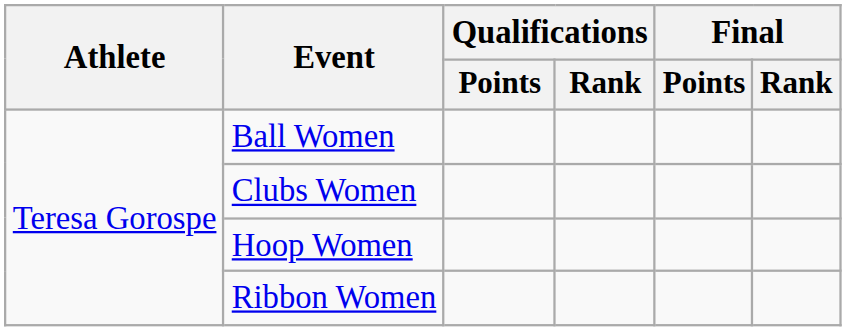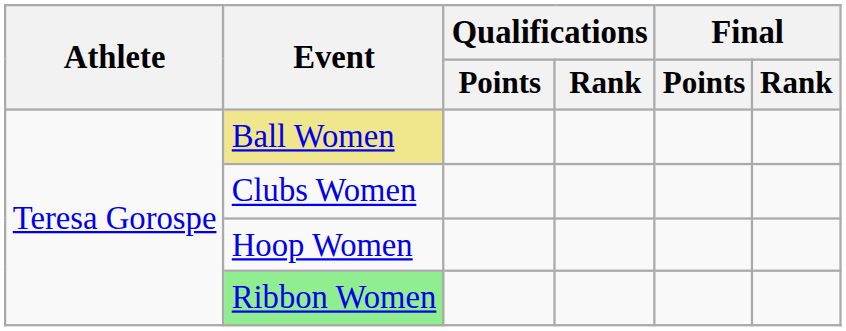Ball Women | Event: no background -> khaki background
Ribbon Women | Event: no background -> lightgreen background
